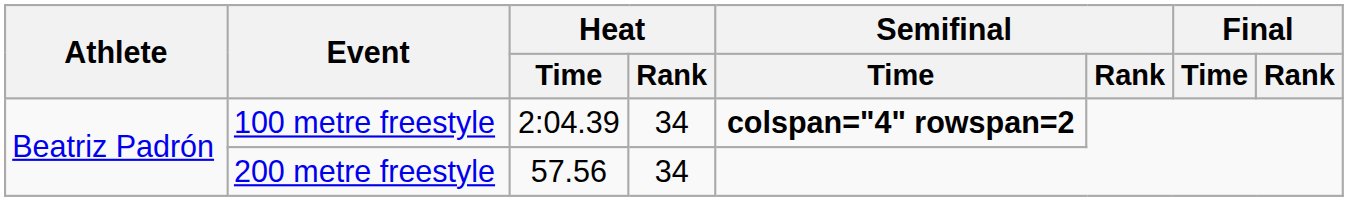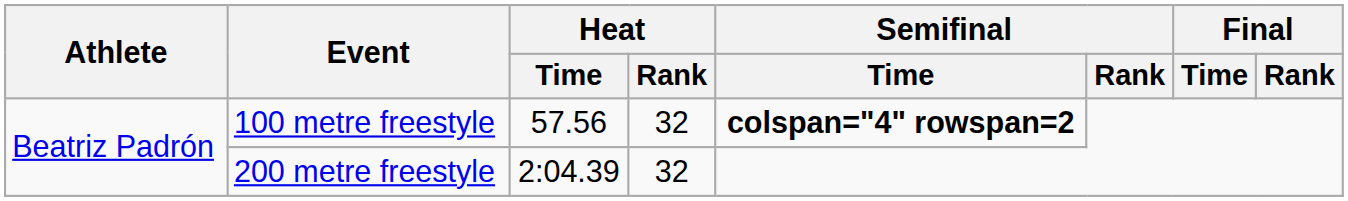100 metre freestyle | Heat / Time: 2:04.39 -> 57.56
100 metre freestyle | Heat / Rank: 34 -> 32
200 metre freestyle | Heat / Time: 57.56 -> 2:04.39
200 metre freestyle | Heat / Rank: 34 -> 32
